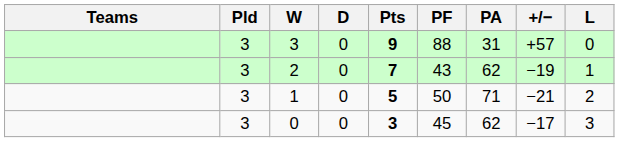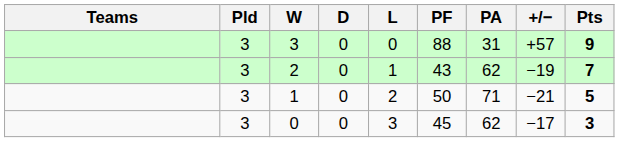columns swapped: L <-> Pts
